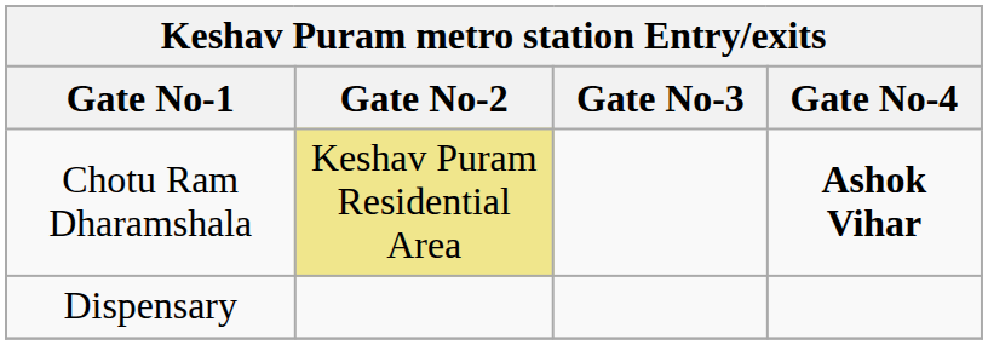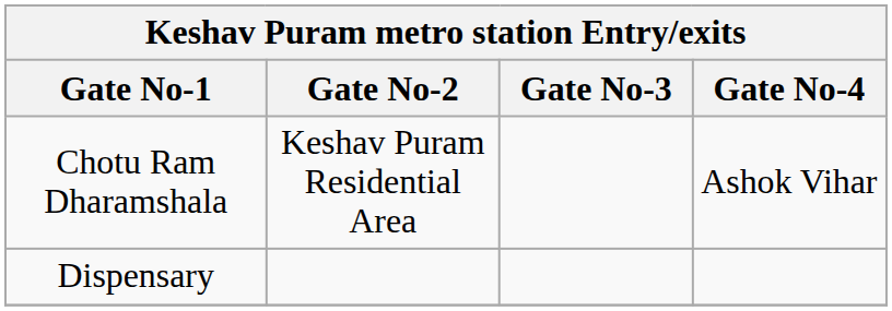Chotu Ram Dharamshala | Gate No-2: khaki background -> no background
Chotu Ram Dharamshala | Gate No-4: bold -> normal
